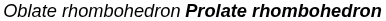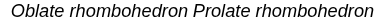Oblate rhombohedron | column 2: bold -> normal
